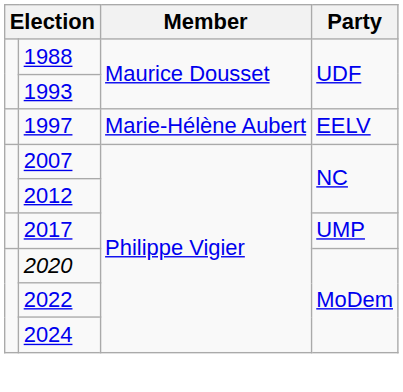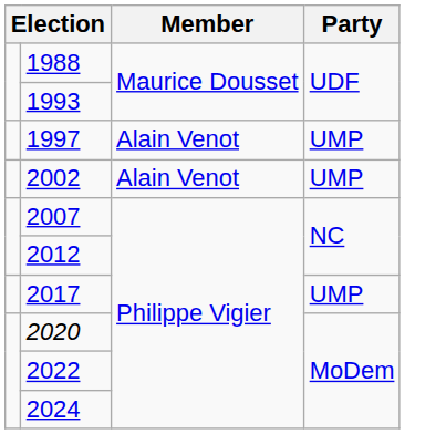1997 | Member: Marie-Hélène Aubert -> Alain Venot
1997 | Party: EELV -> UMP
+ row: 2002 | Alain Venot | UMP
